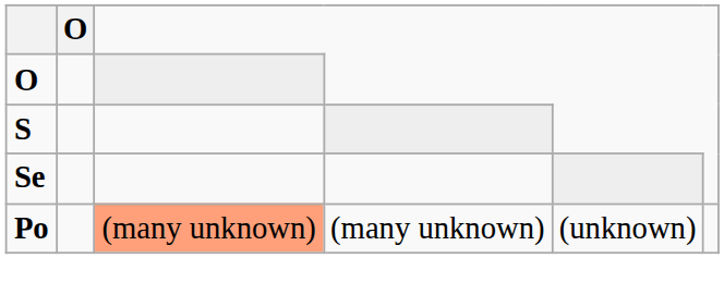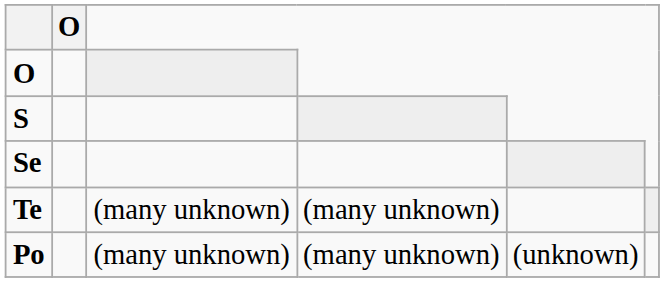+ row: Te | (many unknown) | (many unknown)
Po | column 3: lightsalmon background -> no background
